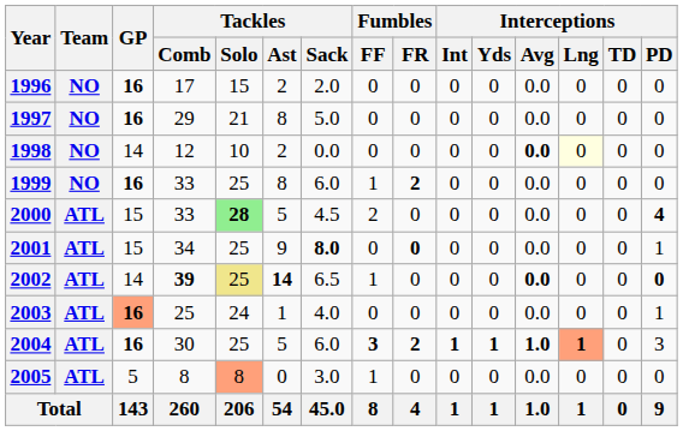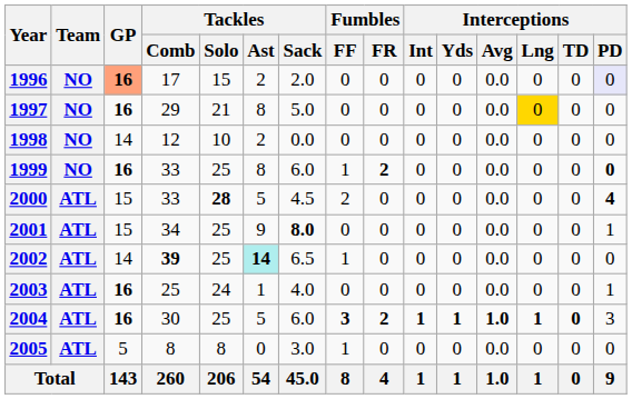1996 | GP: no background -> lightsalmon background
1996 | Interceptions / PD: no background -> lavender background
1997 | Interceptions / Lng: no background -> gold background
1998 | Interceptions / Avg: bold -> normal
1998 | Interceptions / Lng: lightyellow background -> no background
1999 | Interceptions / PD: normal -> bold
2000 | Tackles / Solo: lightgreen background -> no background
2001 | Fumbles / FR: bold -> normal
2002 | Tackles / Solo: khaki background -> no background
2002 | Tackles / Ast: no background -> paleturquoise background
2002 | Interceptions / Avg: bold -> normal
2002 | Interceptions / PD: bold -> normal
2003 | GP: lightsalmon background -> no background
2004 | Interceptions / Lng: lightsalmon background -> no background
2004 | Interceptions / TD: normal -> bold
2005 | Tackles / Solo: lightsalmon background -> no background
